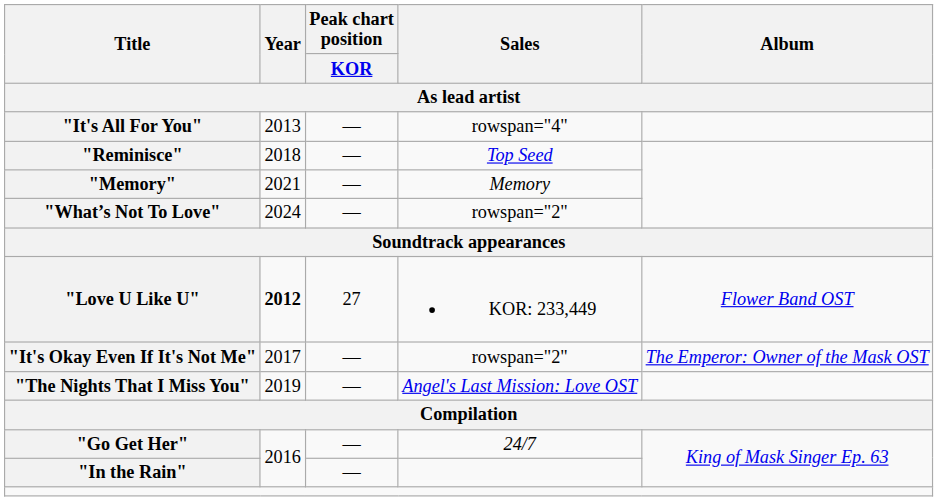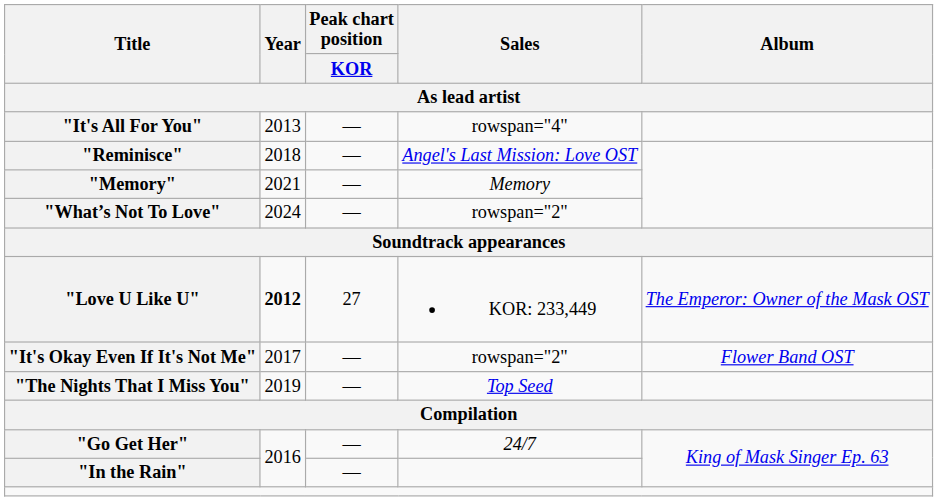"Reminisce" | Sales: Top Seed -> Angel's Last Mission: Love OST
"Love U Like U" | Album: Flower Band OST -> The Emperor: Owner of the Mask OST
"It's Okay Even If It's Not Me" | Album: The Emperor: Owner of the Mask OST -> Flower Band OST
"The Nights That I Miss You" | Sales: Angel's Last Mission: Love OST -> Top Seed
